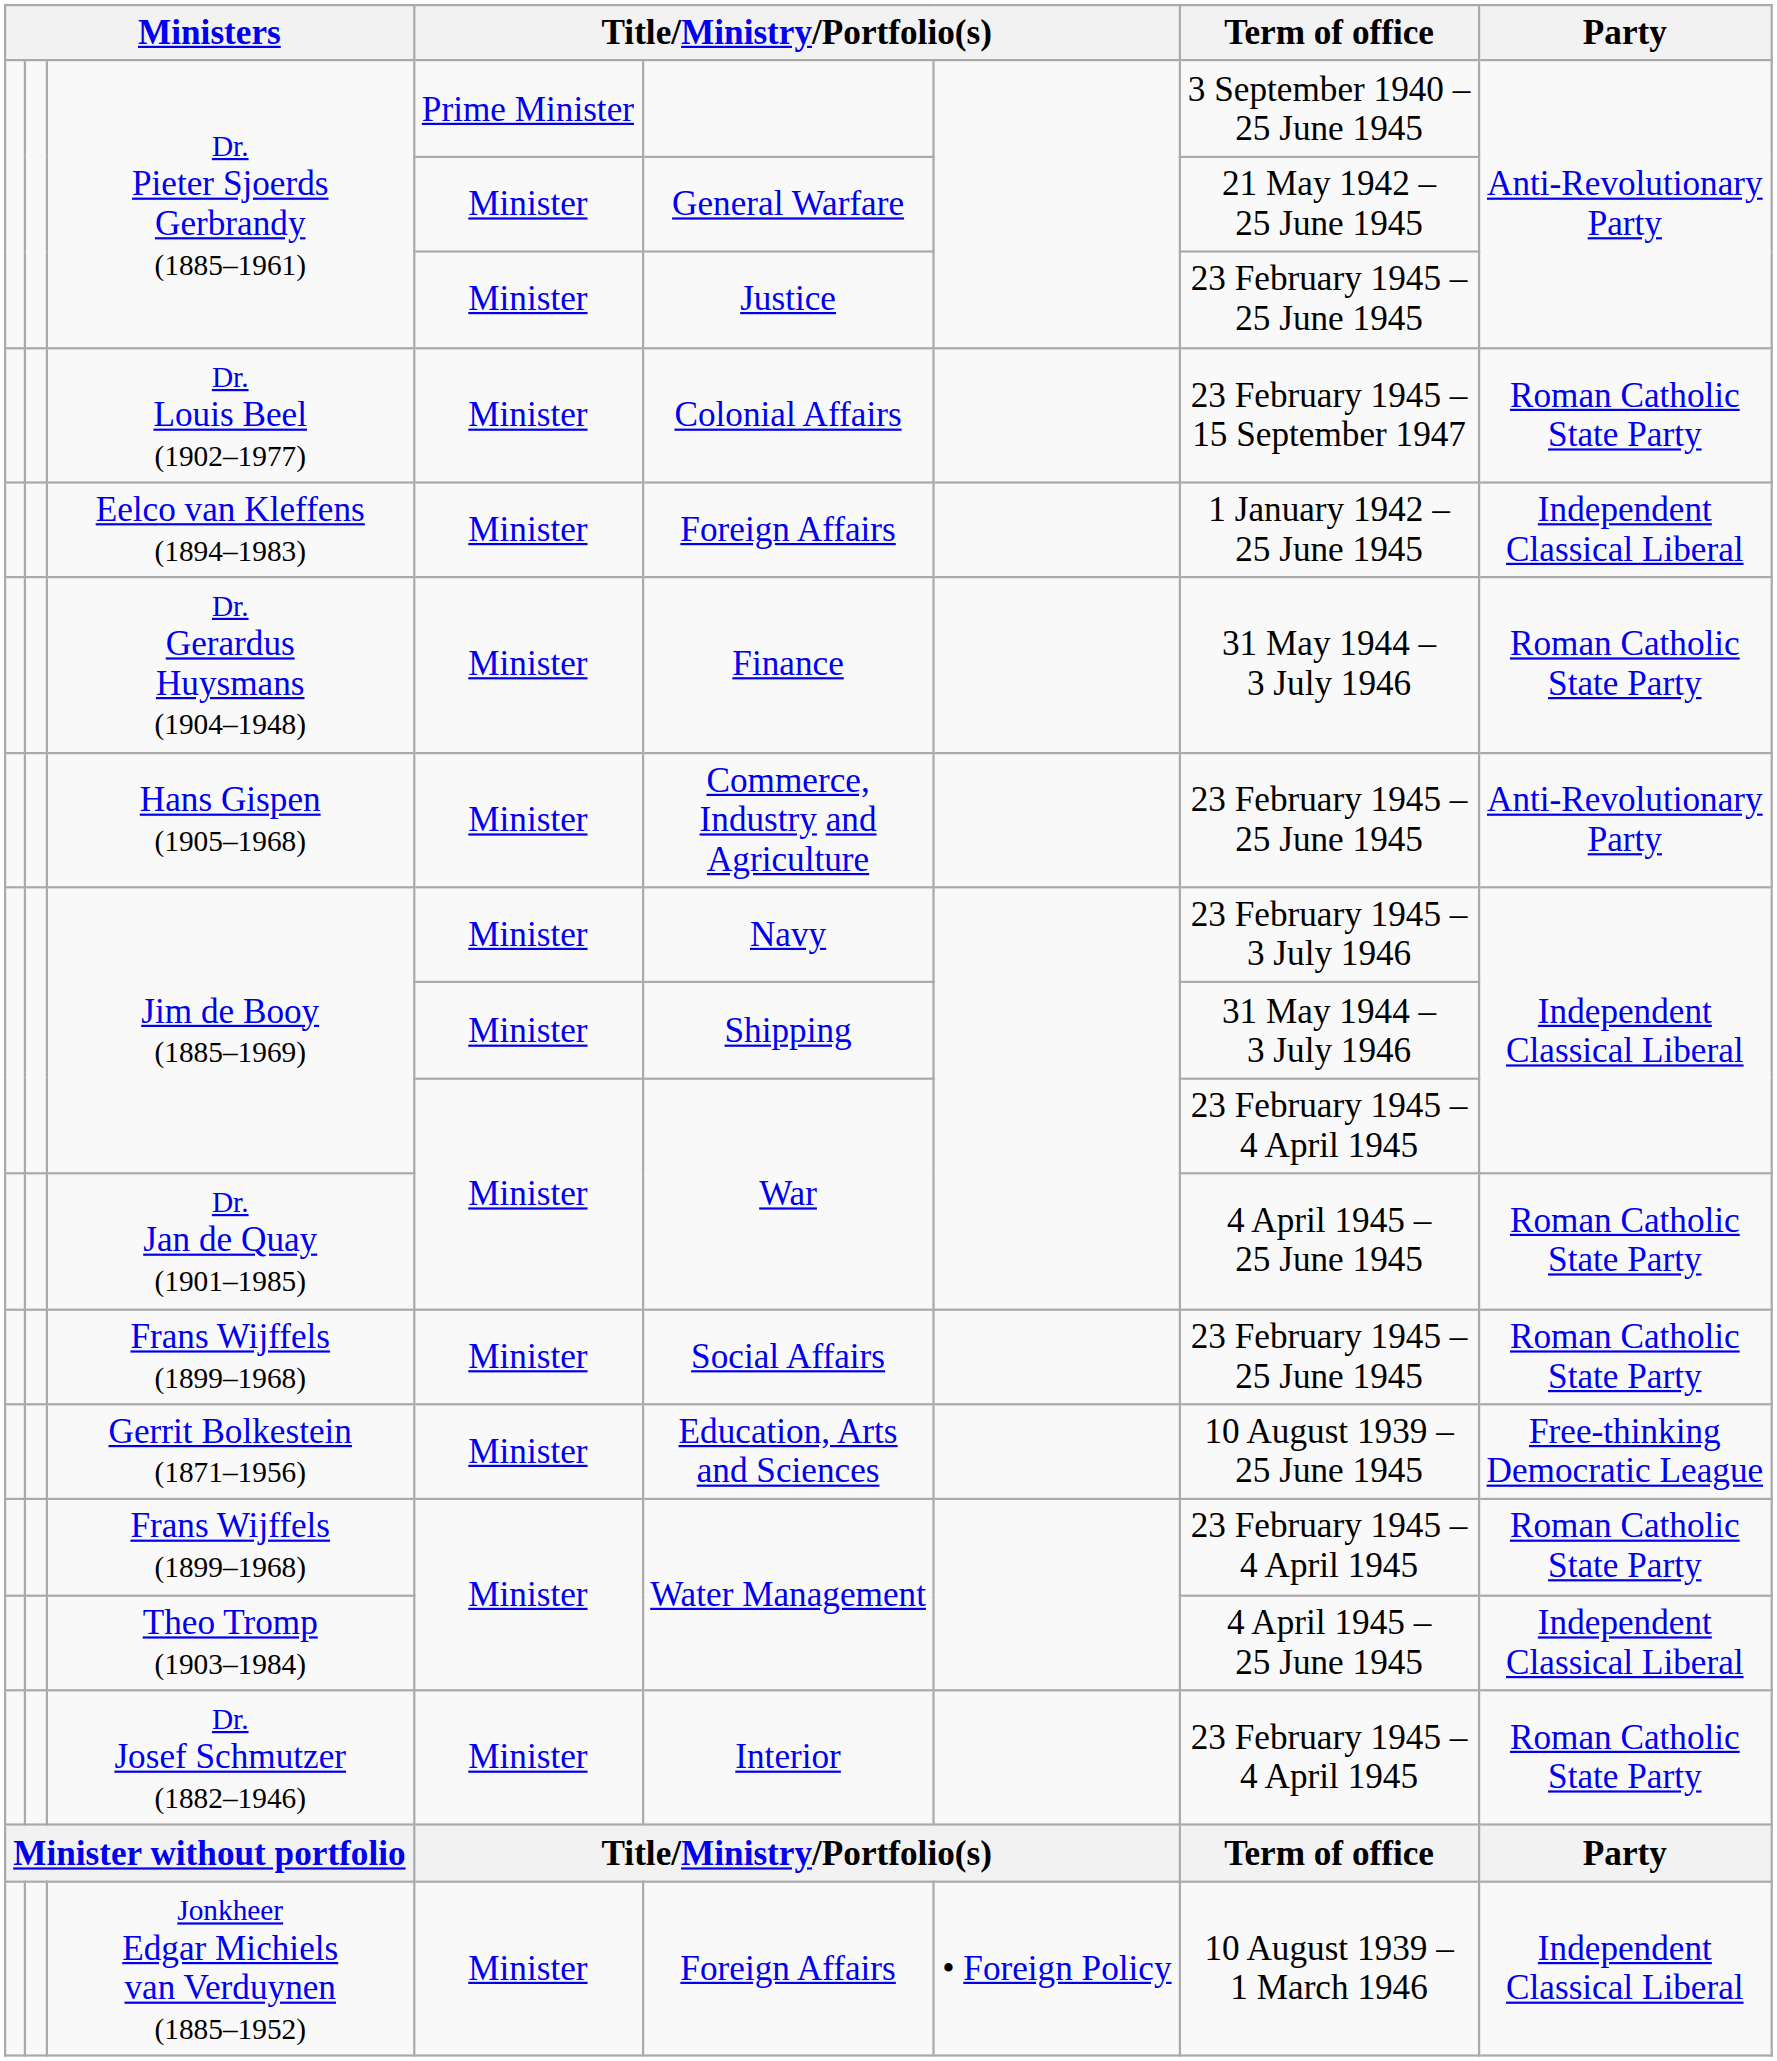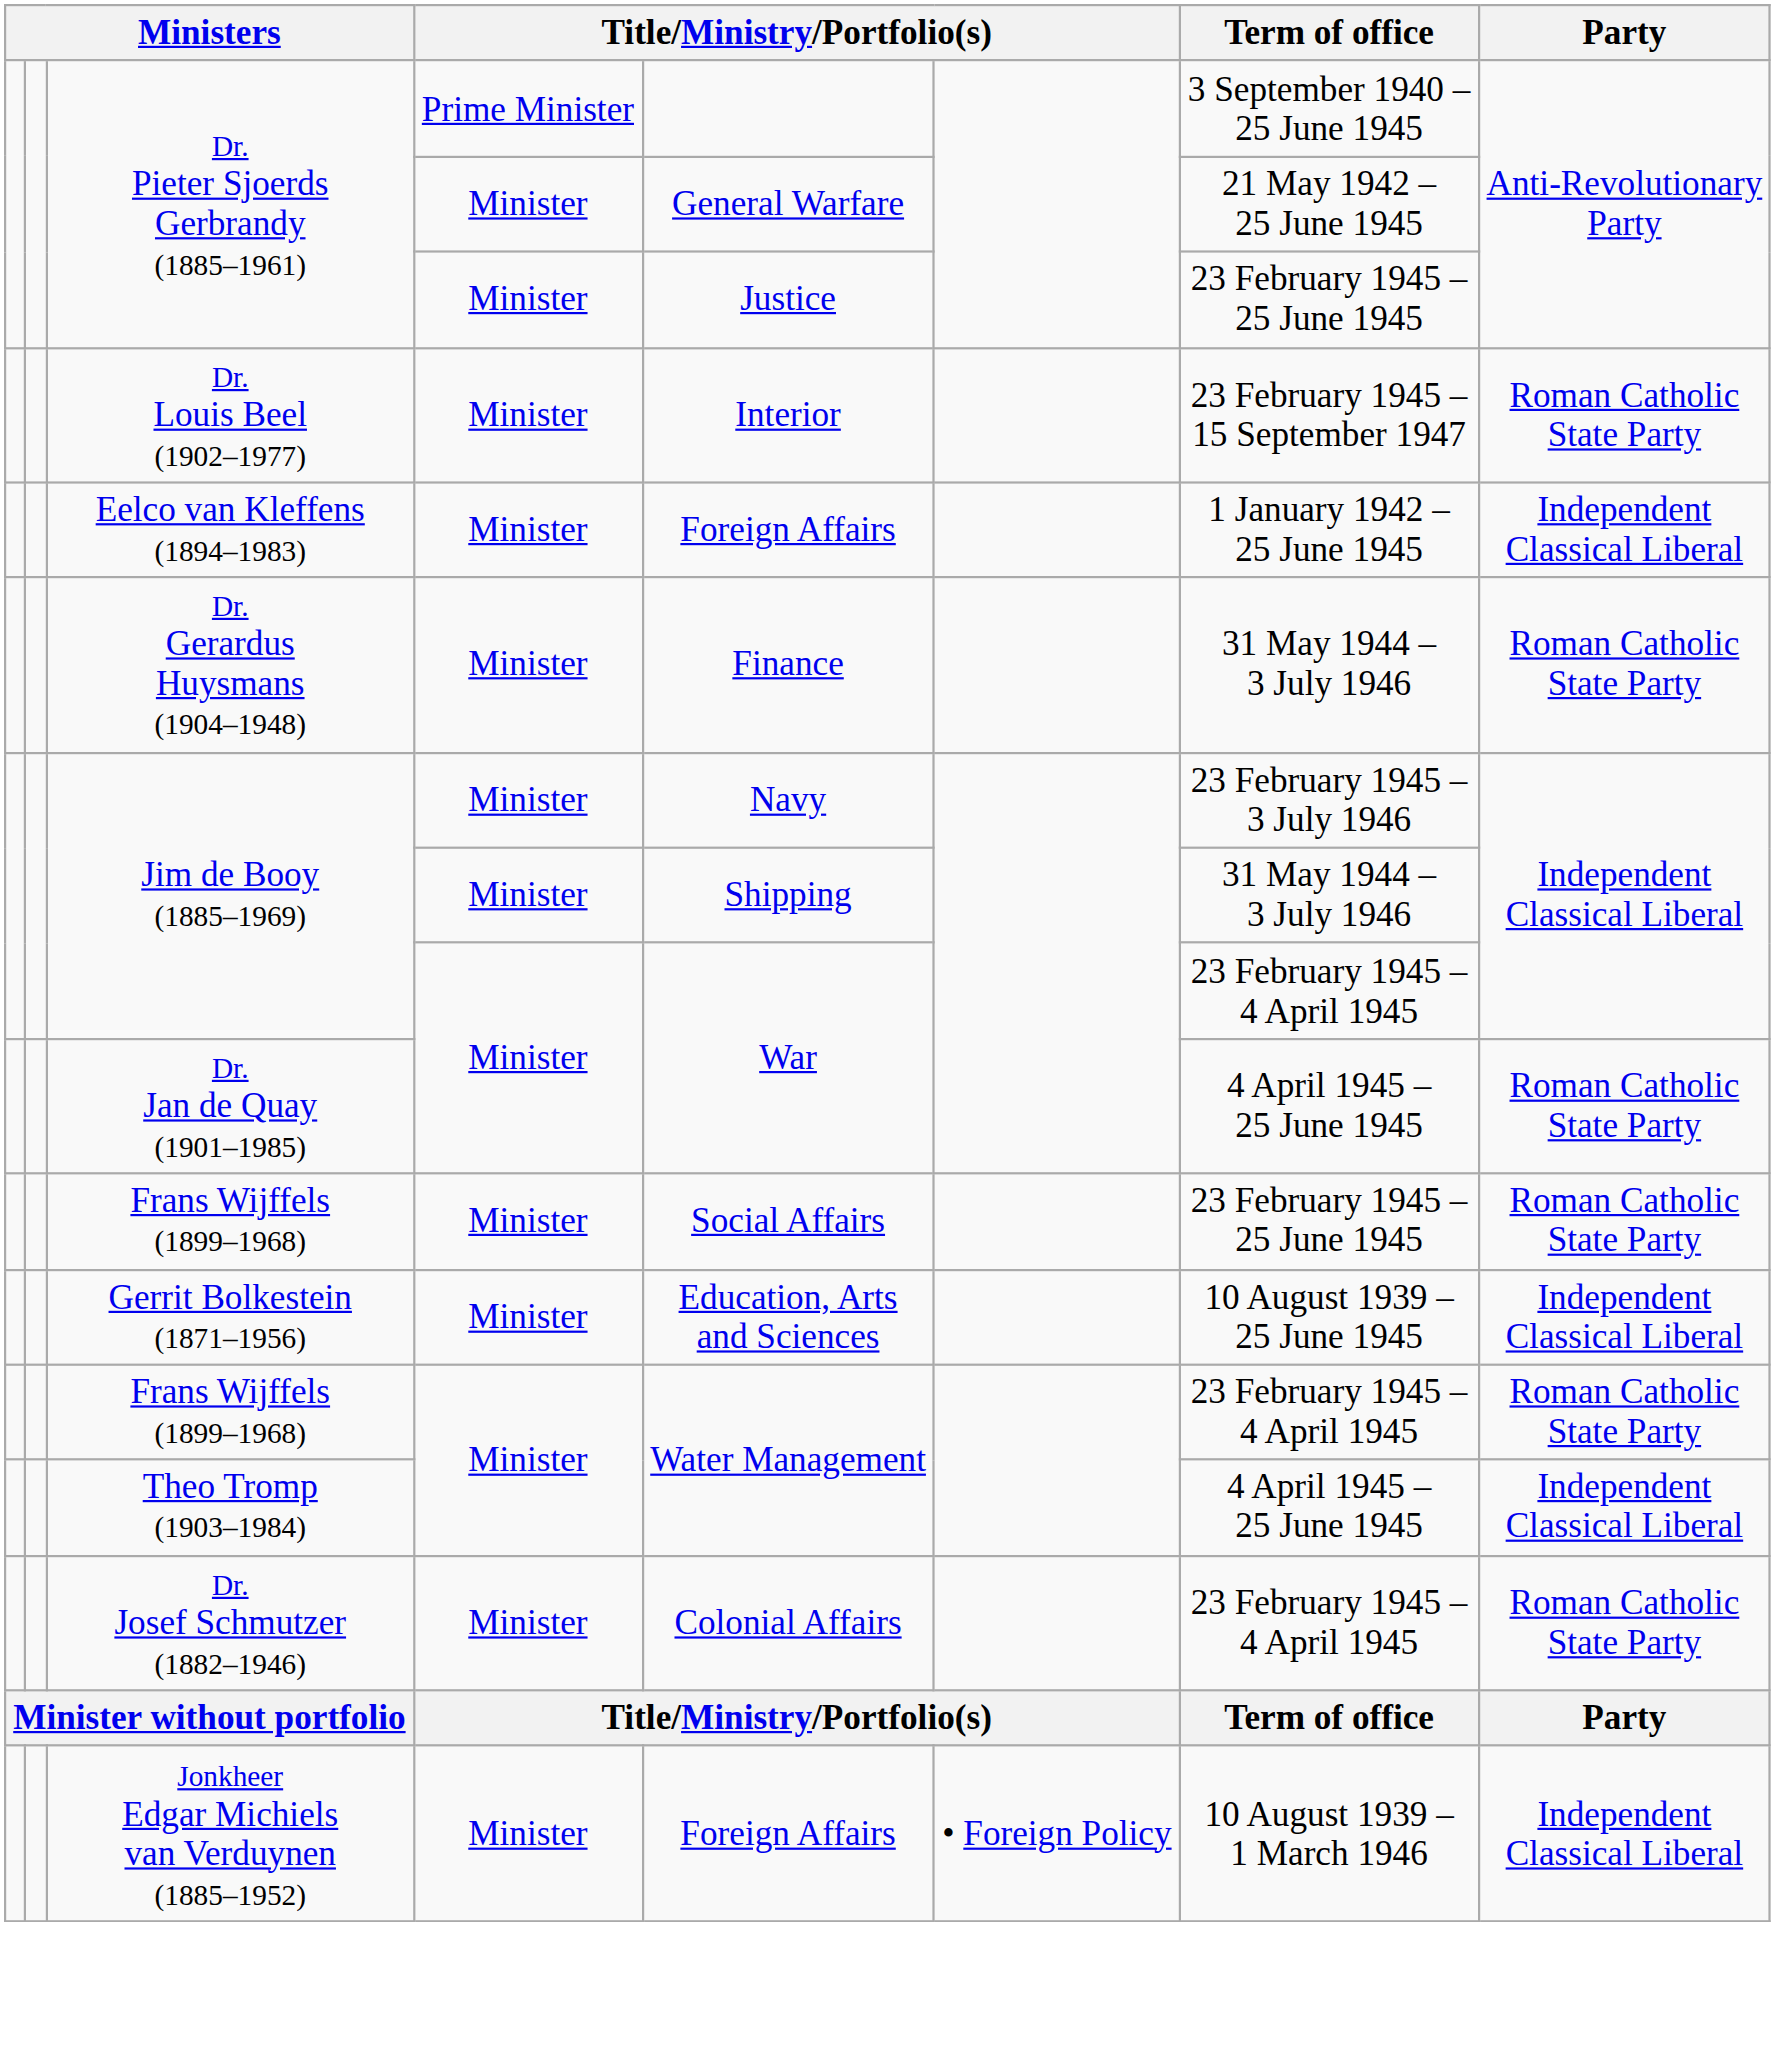Dr. Louis Beel (1902–1977) | column 5: Colonial Affairs -> Interior
- row: Hans Gispen (1905–1968) | Minister | Commerce, Industry and Agriculture | 23 February 1945 – 25 June 1945 | Anti-Revolutionary Party
Gerrit Bolkestein (1871–1956) | Party: Free-thinking Democratic League -> Independent Classical Liberal
Dr. Josef Schmutzer (1882–1946) | column 5: Interior -> Colonial Affairs
